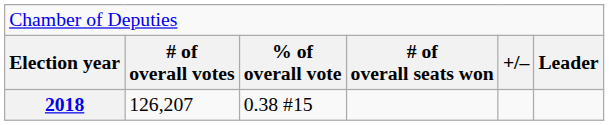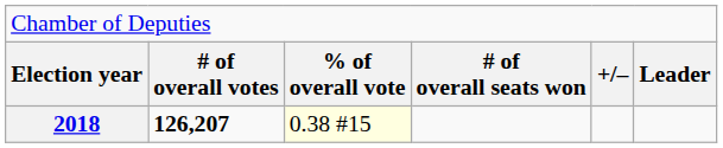2018 | column 2: normal -> bold
2018 | column 3: no background -> lightyellow background
